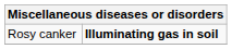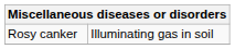Rosy canker | column 2: bold -> normal
